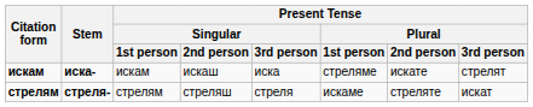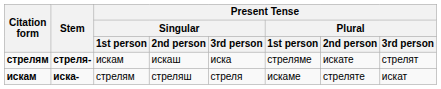row 4 | Citation form: искам -> стрелям
row 4 | Stem: иска- -> стреля-
row 5 | Citation form: стрелям -> искам
row 5 | Stem: стреля- -> иска-
